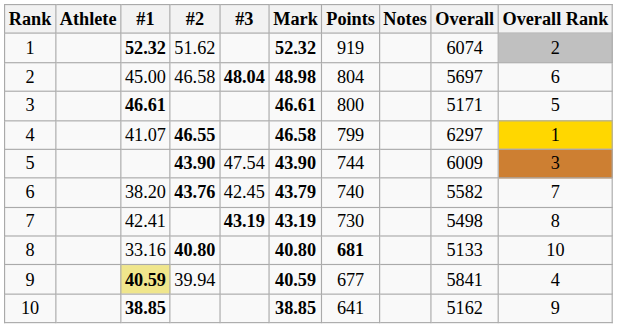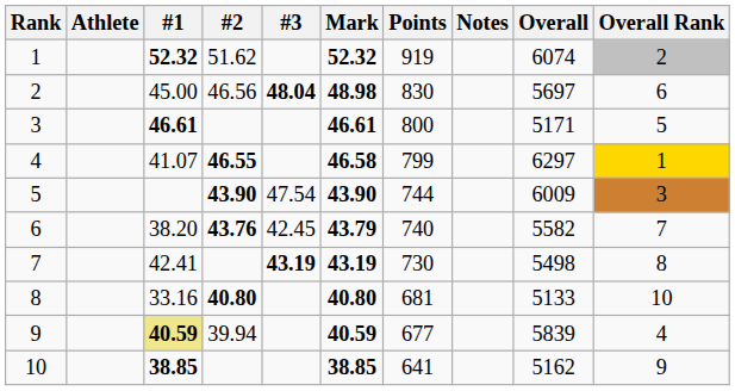row 3 | #2: 46.58 -> 46.56
row 3 | Points: 804 -> 830
row 9 | Points: bold -> normal
row 10 | Overall: 5841 -> 5839
